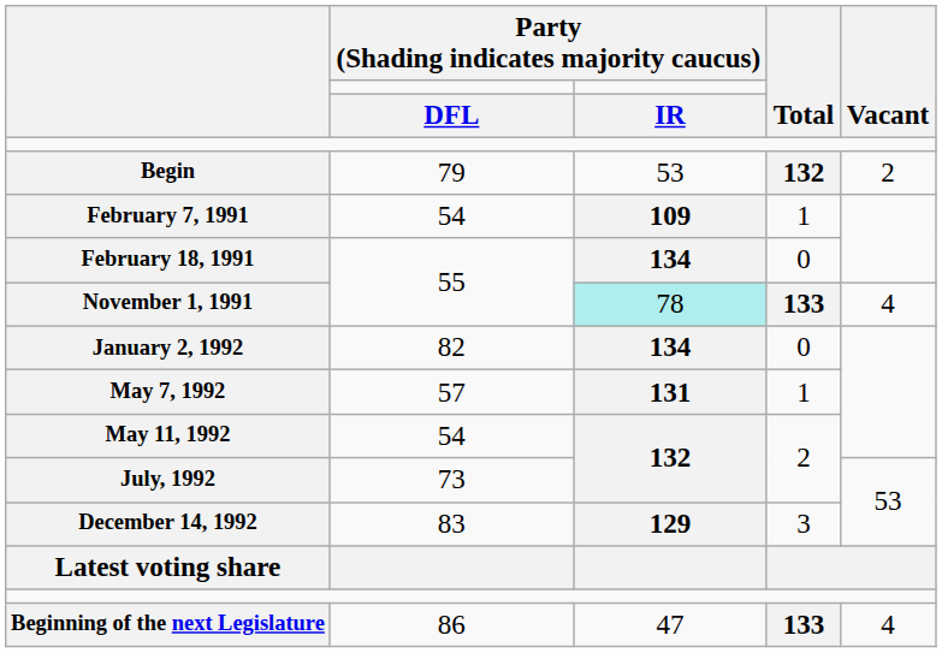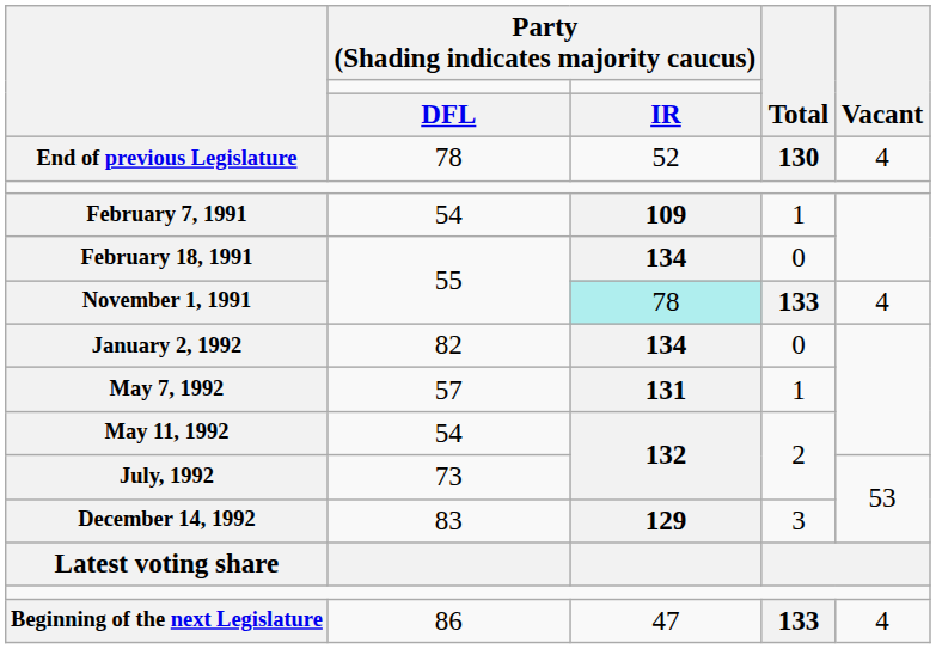+ row: End of previous Legislature | 78 | 52 | 130 | 4
- row: Begin | 79 | 53 | 132 | 2
